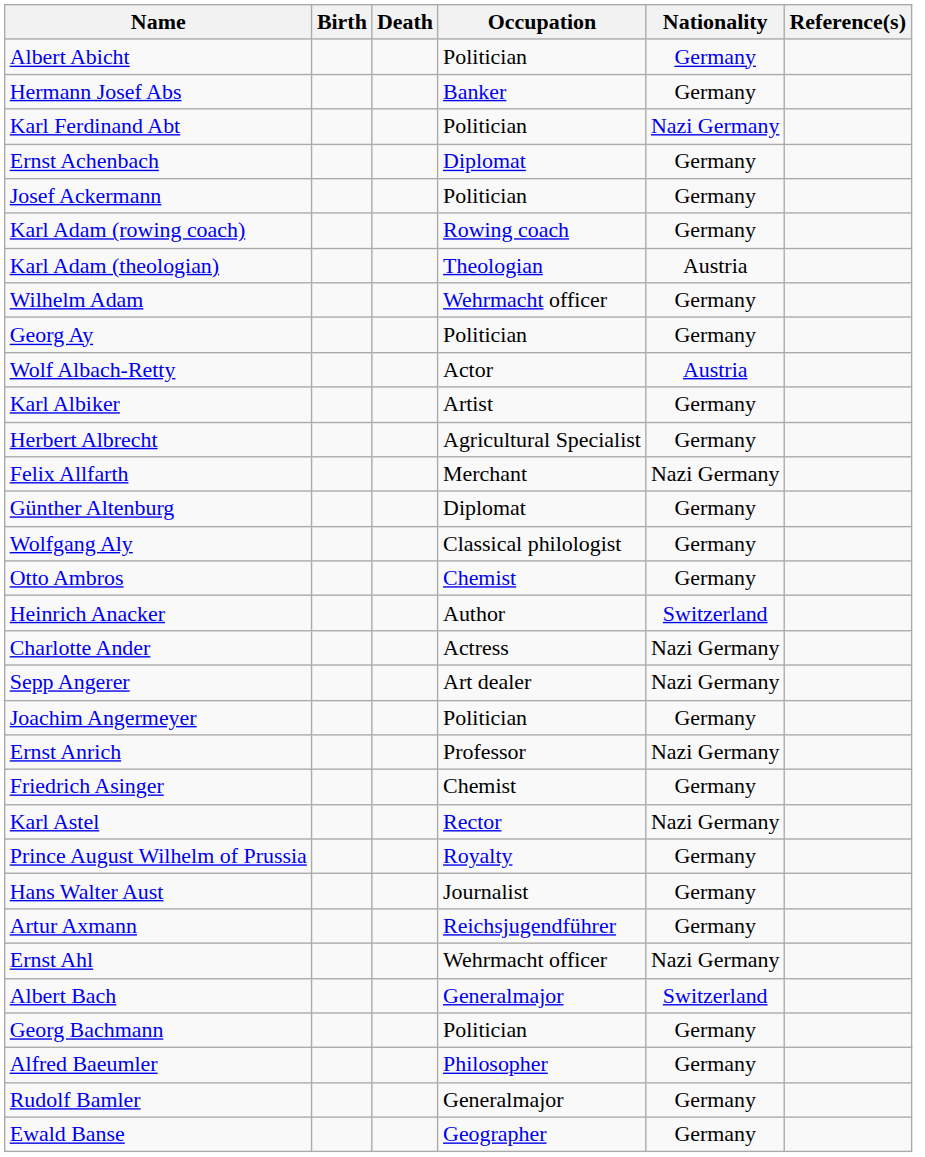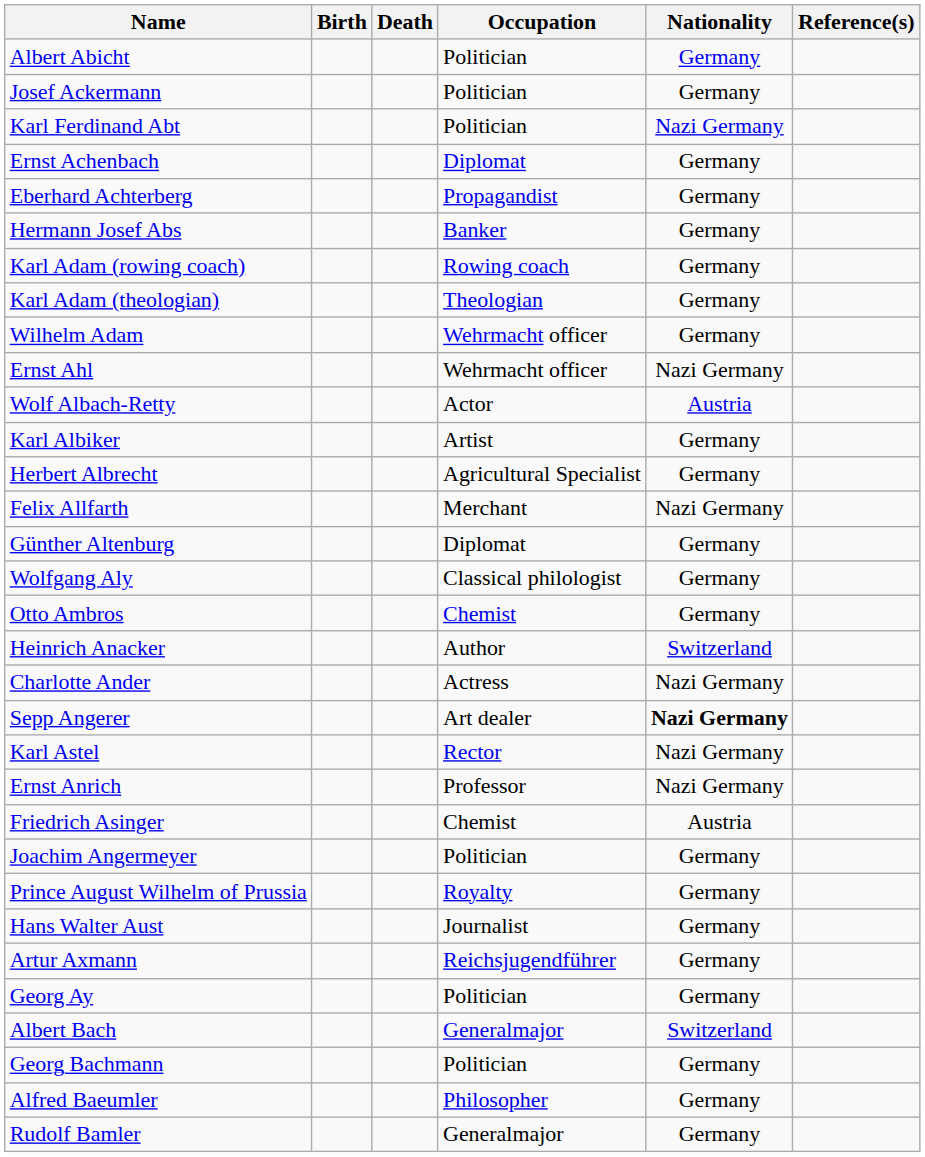rows swapped: Hermann Josef Abs <-> Josef Ackermann
+ row: Eberhard Achterberg | Propagandist | Germany
Karl Adam (theologian) | Nationality: Austria -> Germany
rows swapped: Ernst Ahl <-> Georg Ay
Sepp Angerer | Nationality: normal -> bold
rows swapped: Joachim Angermeyer <-> Karl Astel
Friedrich Asinger | Nationality: Germany -> Austria
- row: Ewald Banse | Geographer | Germany
